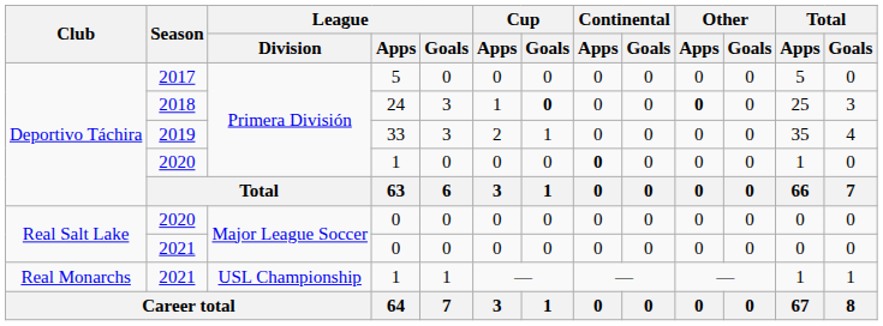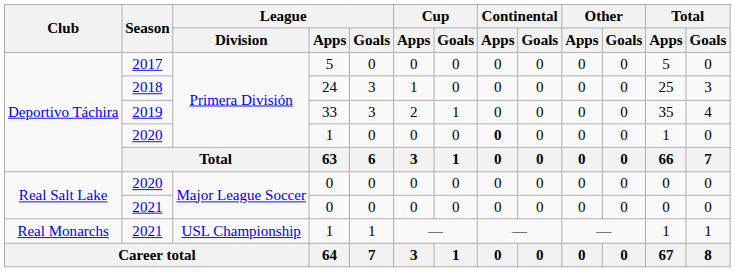2018 | Cup / Goals: bold -> normal
2018 | Other / Apps: bold -> normal
